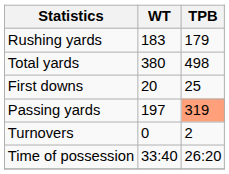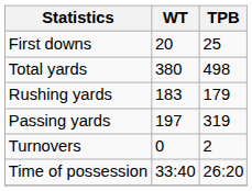rows swapped: First downs <-> Rushing yards
Passing yards | TPB: lightsalmon background -> no background
